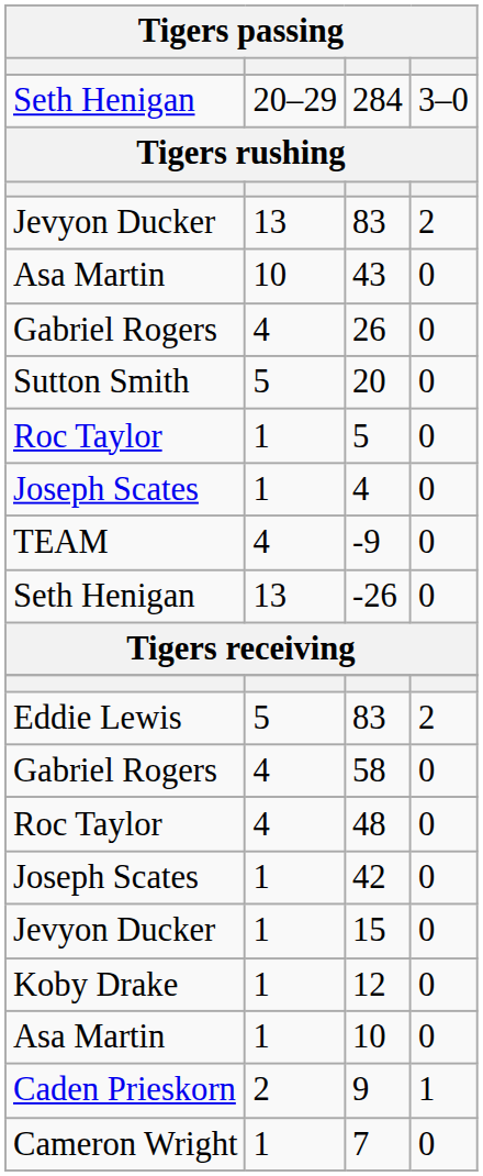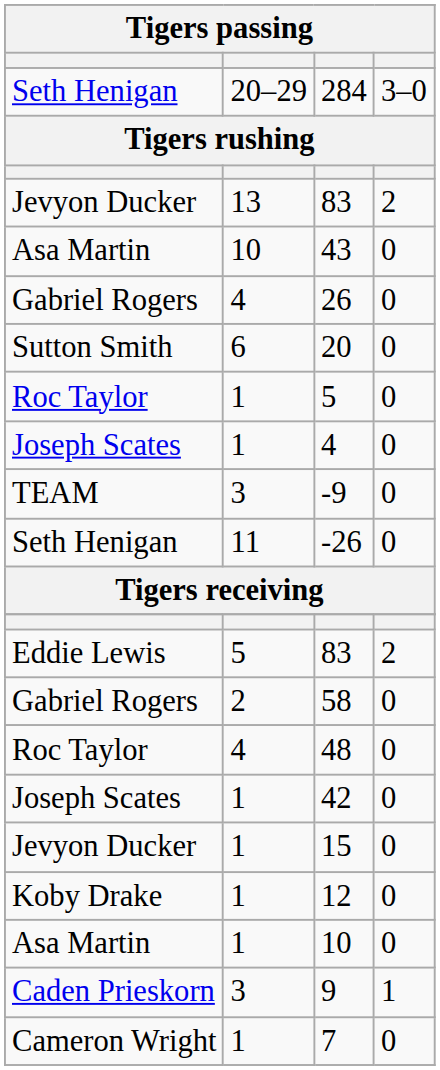20 | column 2: 5 -> 6
-9 | column 2: 4 -> 3
-26 | column 2: 13 -> 11
58 | column 2: 4 -> 2
9 | column 2: 2 -> 3
